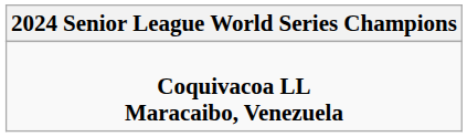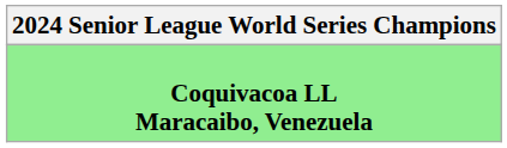row 2 | column 1: no background -> lightgreen background
